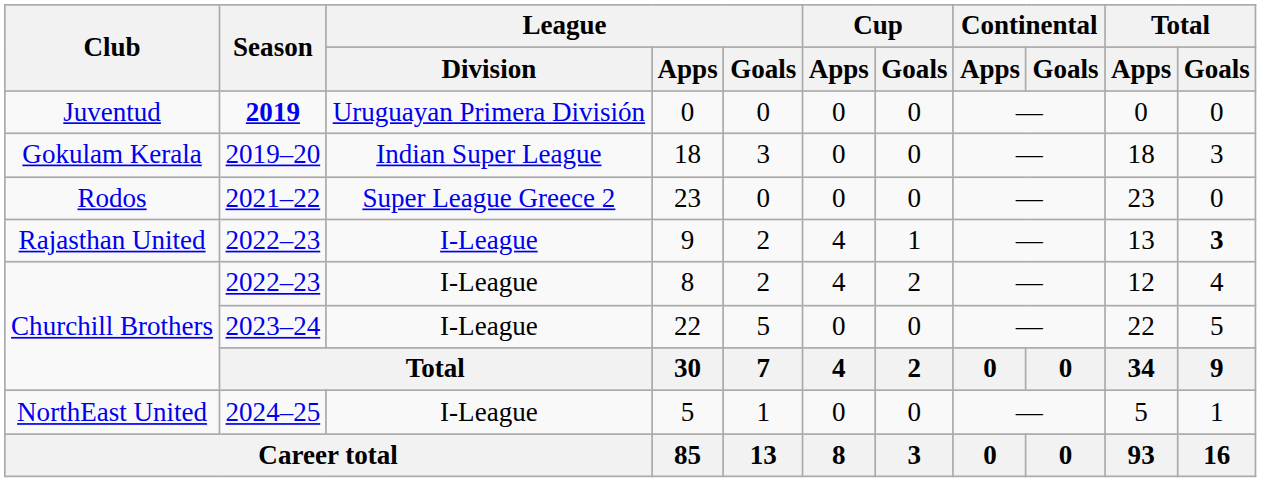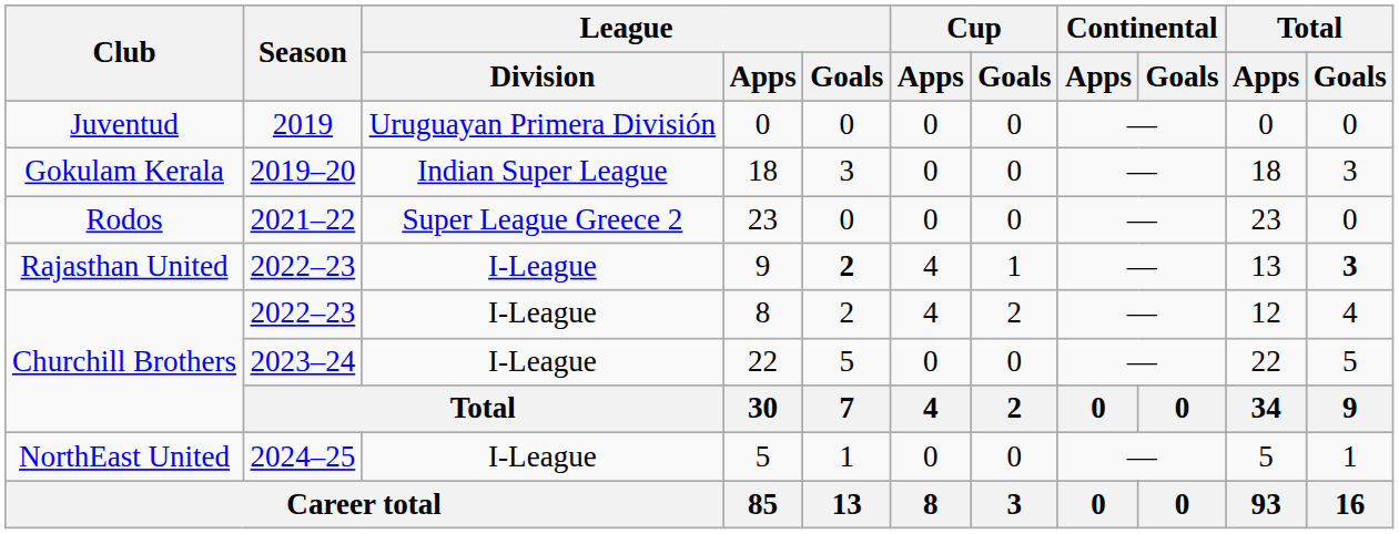row 3 | Season: bold -> normal
row 6 | League / Goals: normal -> bold
